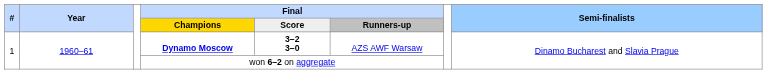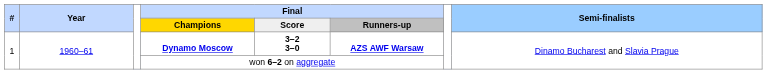row 3 | Final / Runners-up: normal -> bold
